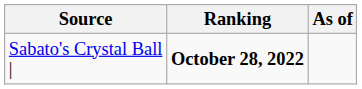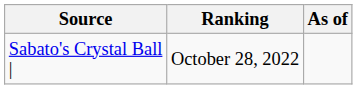row 2 | Ranking: bold -> normal
